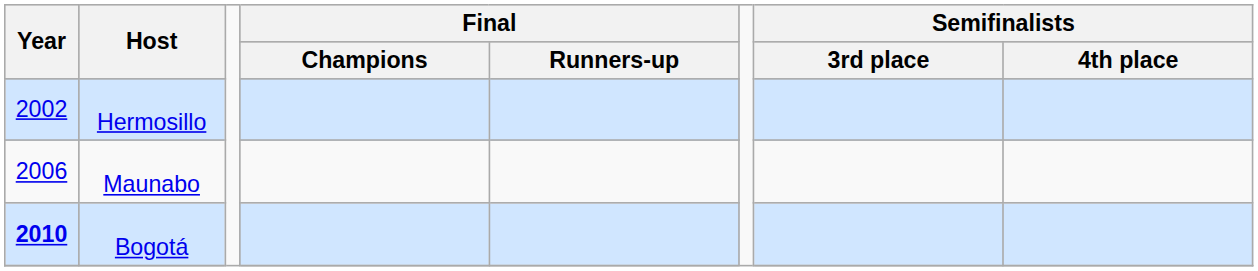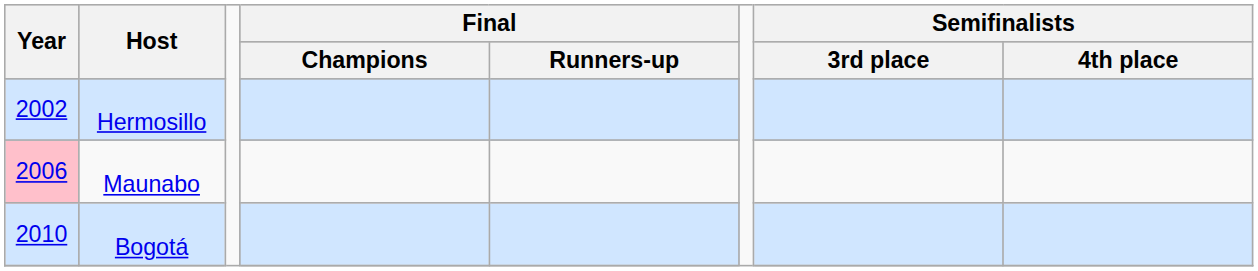Maunabo | Year: no background -> pink background
Bogotá | Year: bold -> normal
